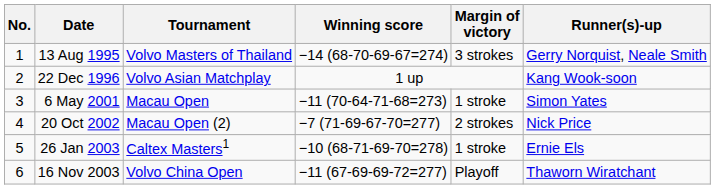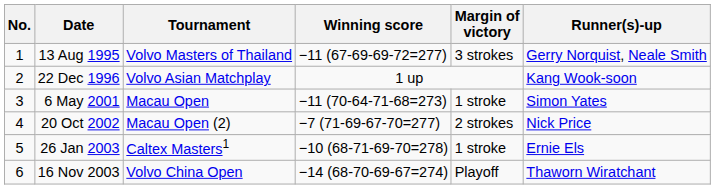13 Aug 1995 | Winning score: −14 (68-70-69-67=274) -> −11 (67-69-69-72=277)
16 Nov 2003 | Winning score: −11 (67-69-69-72=277) -> −14 (68-70-69-67=274)
